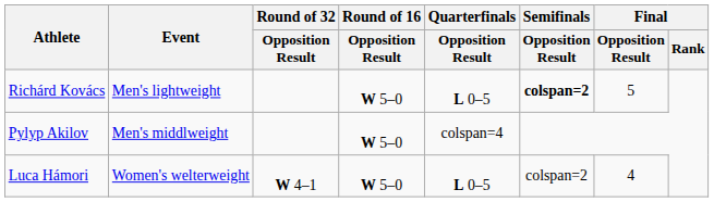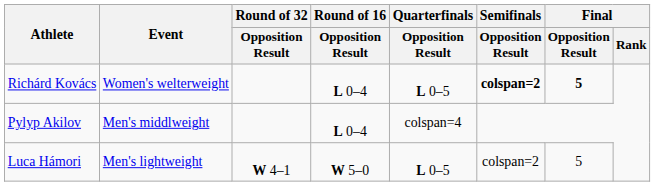Richárd Kovács | Event: Men's lightweight -> Women's welterweight
Richárd Kovács | Round of 16 / Opposition Result: W 5–0 -> L 0–4
Richárd Kovács | Final / Opposition Result: normal -> bold
Pylyp Akilov | Round of 16 / Opposition Result: W 5–0 -> L 0–4
Luca Hámori | Event: Women's welterweight -> Men's lightweight
Luca Hámori | Final / Opposition Result: 4 -> 5
